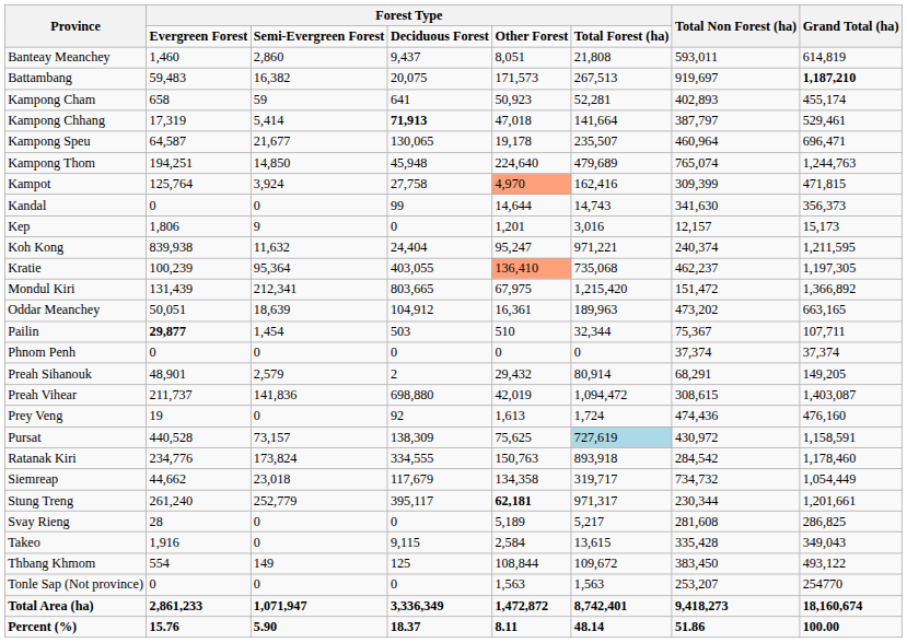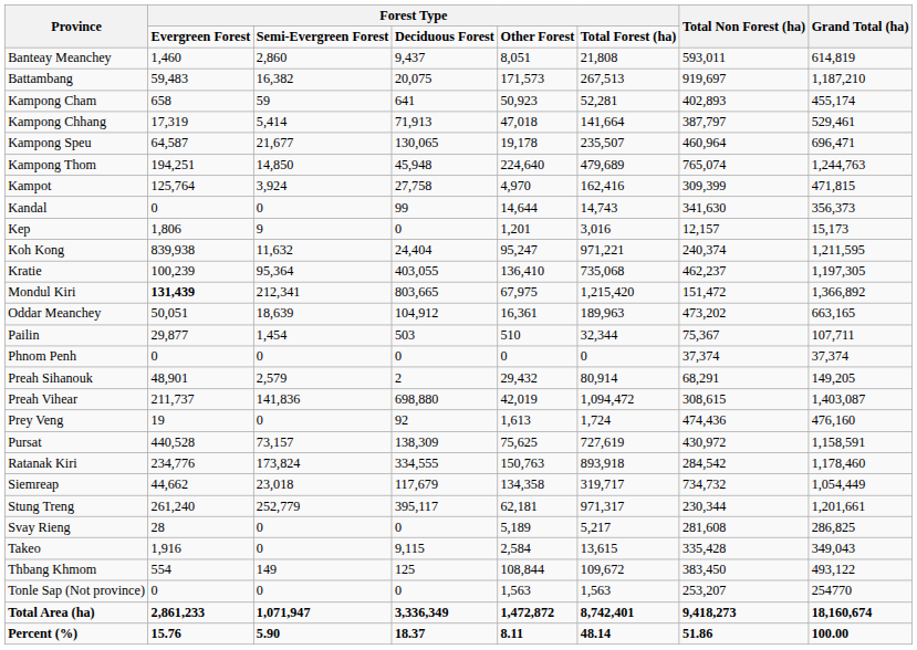Battambang | Grand Total (ha): bold -> normal
Kampong Chhang | column 4: bold -> normal
Kampot | column 5: lightsalmon background -> no background
Kratie | column 5: lightsalmon background -> no background
Mondul Kiri | column 2: normal -> bold
Pailin | column 2: bold -> normal
Pursat | column 6: lightblue background -> no background
Stung Treng | column 5: bold -> normal
